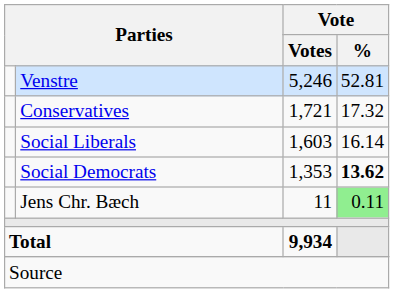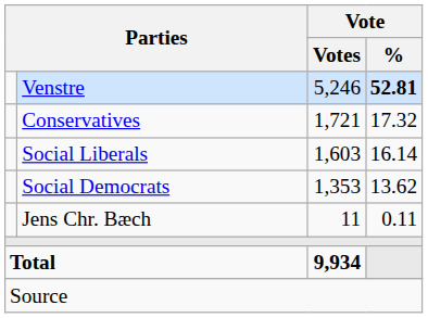Venstre | Vote / %: normal -> bold
Social Democrats | Vote / %: bold -> normal
Jens Chr. Bæch | Vote / %: lightgreen background -> no background
